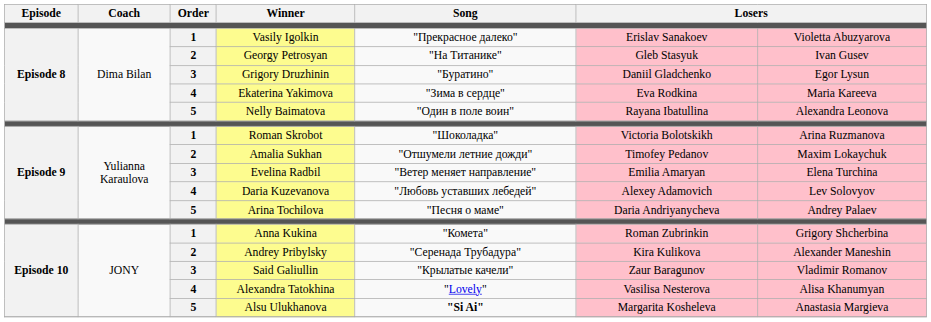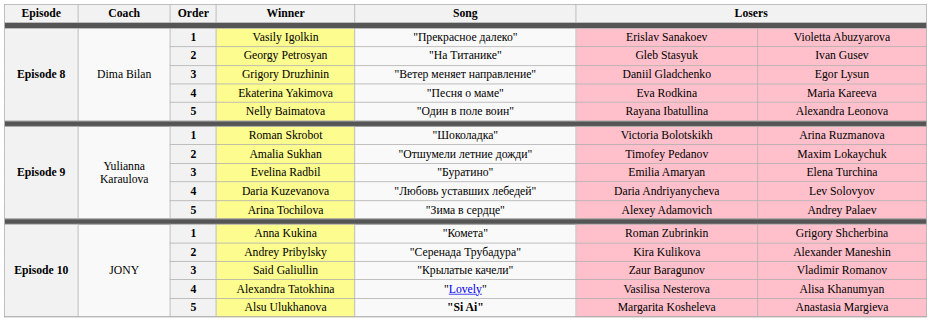Grigory Druzhinin | Song: "Буратино" -> "Ветер меняет направление"
Ekaterina Yakimova | Song: "Зима в сердце" -> "Песня о маме"
Evelina Radbil | Song: "Ветер меняет направление" -> "Буратино"
Daria Kuzevanova | column 6: Alexey Adamovich -> Daria Andriyanycheva
Arina Tochilova | Song: "Песня о маме" -> "Зима в сердце"
Arina Tochilova | column 6: Daria Andriyanycheva -> Alexey Adamovich
